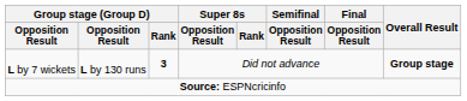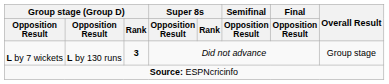L by 7 wickets | Overall Result: bold -> normal
